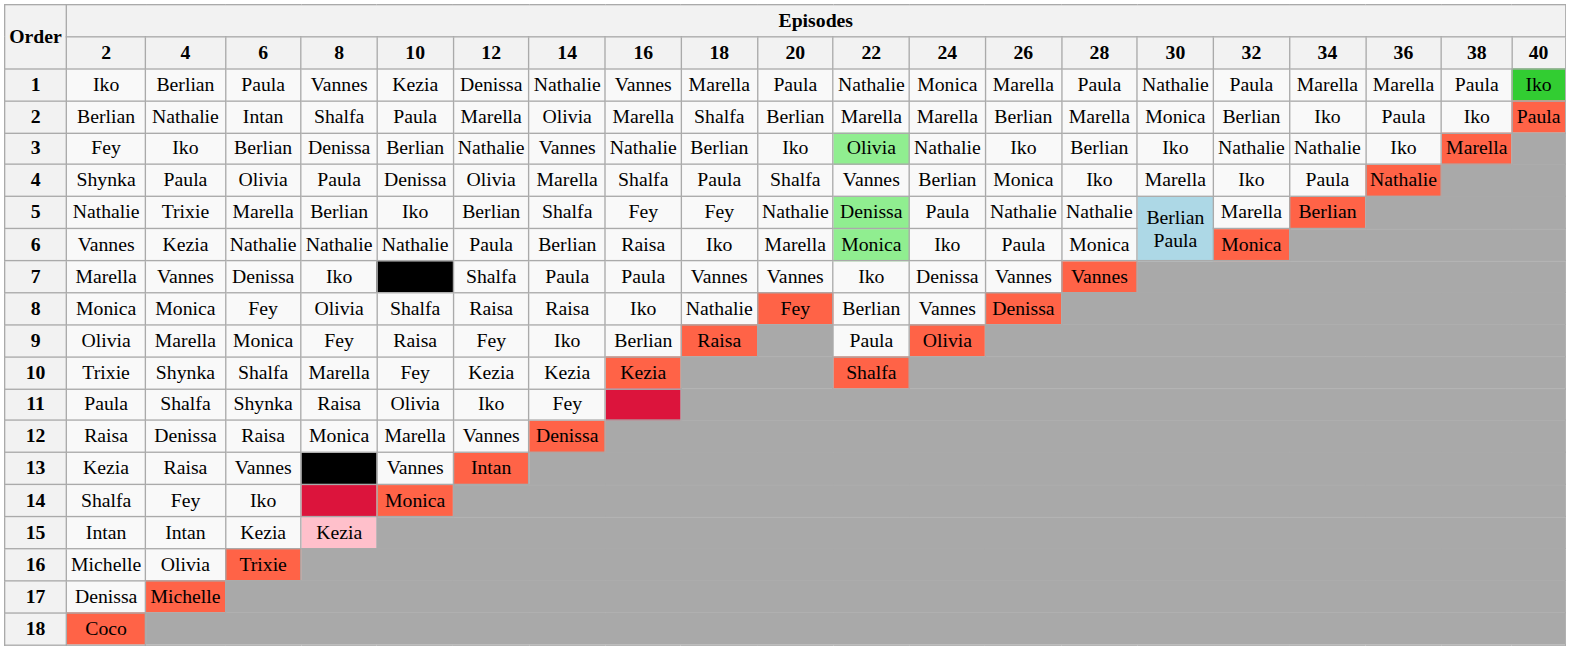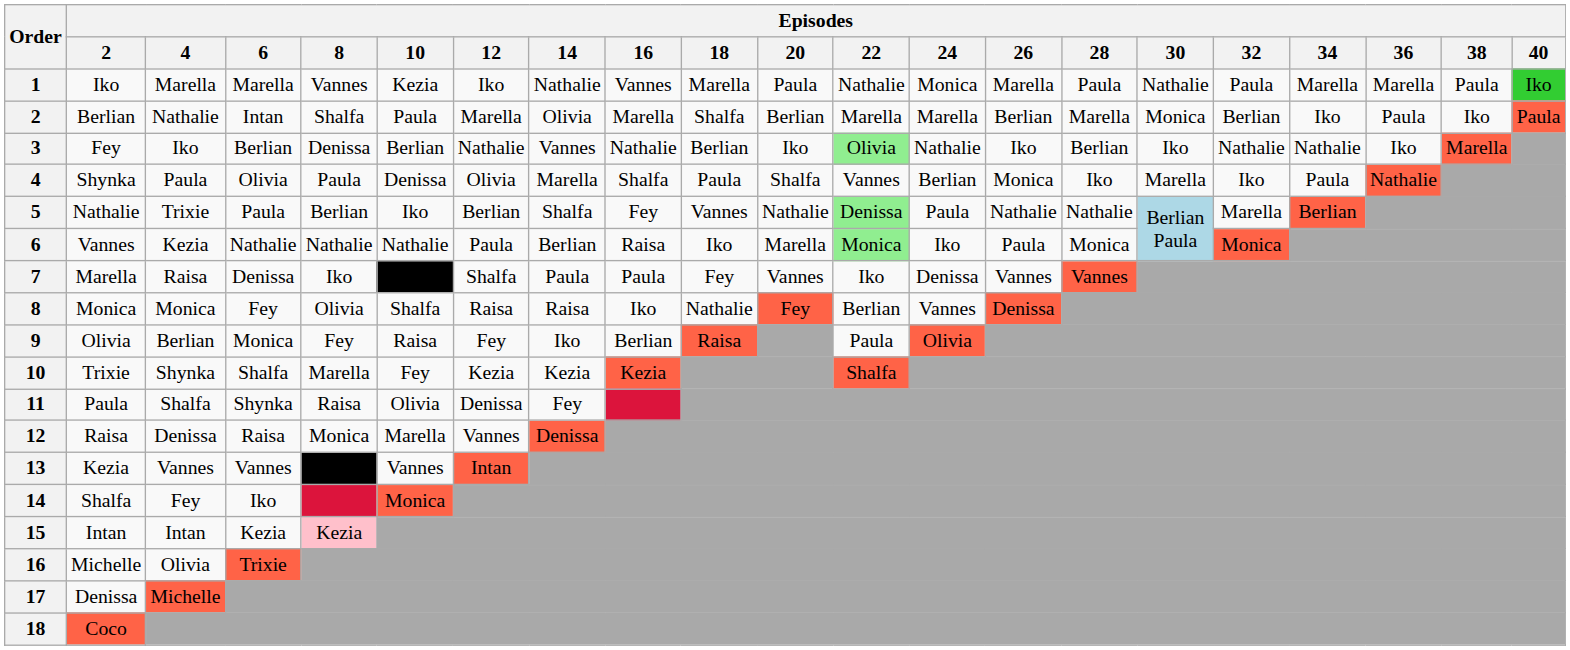1 | Episodes / 4: Berlian -> Marella
1 | Episodes / 6: Paula -> Marella
1 | Episodes / 12: Denissa -> Iko
5 | Episodes / 6: Marella -> Paula
5 | Episodes / 18: Fey -> Vannes
7 | Episodes / 4: Vannes -> Raisa
7 | Episodes / 18: Vannes -> Fey
9 | Episodes / 4: Marella -> Berlian
11 | Episodes / 12: Iko -> Denissa
13 | Episodes / 4: Raisa -> Vannes
